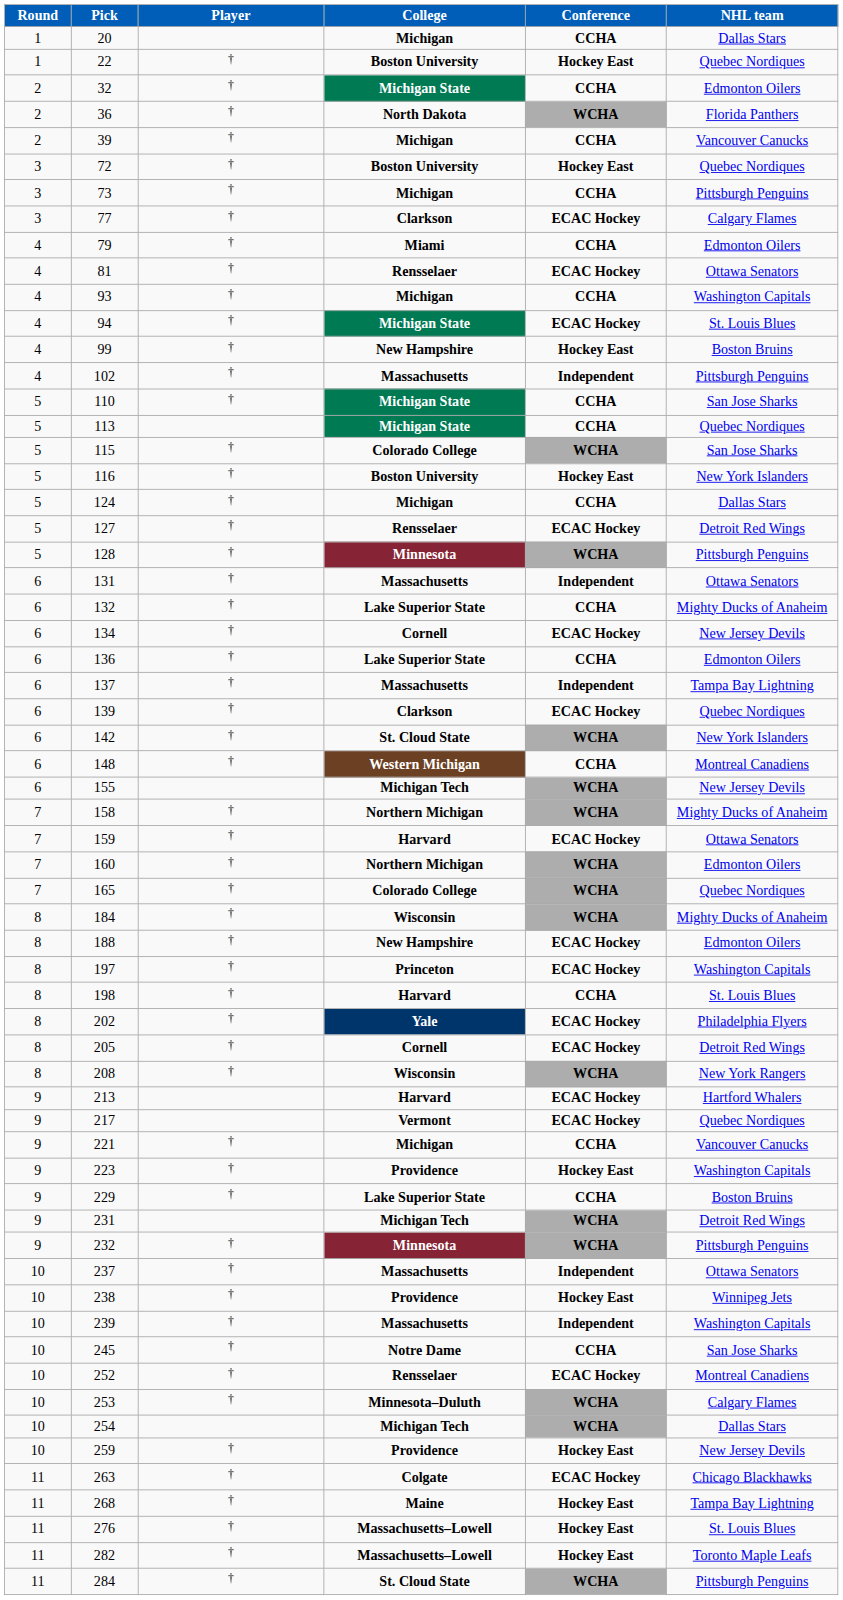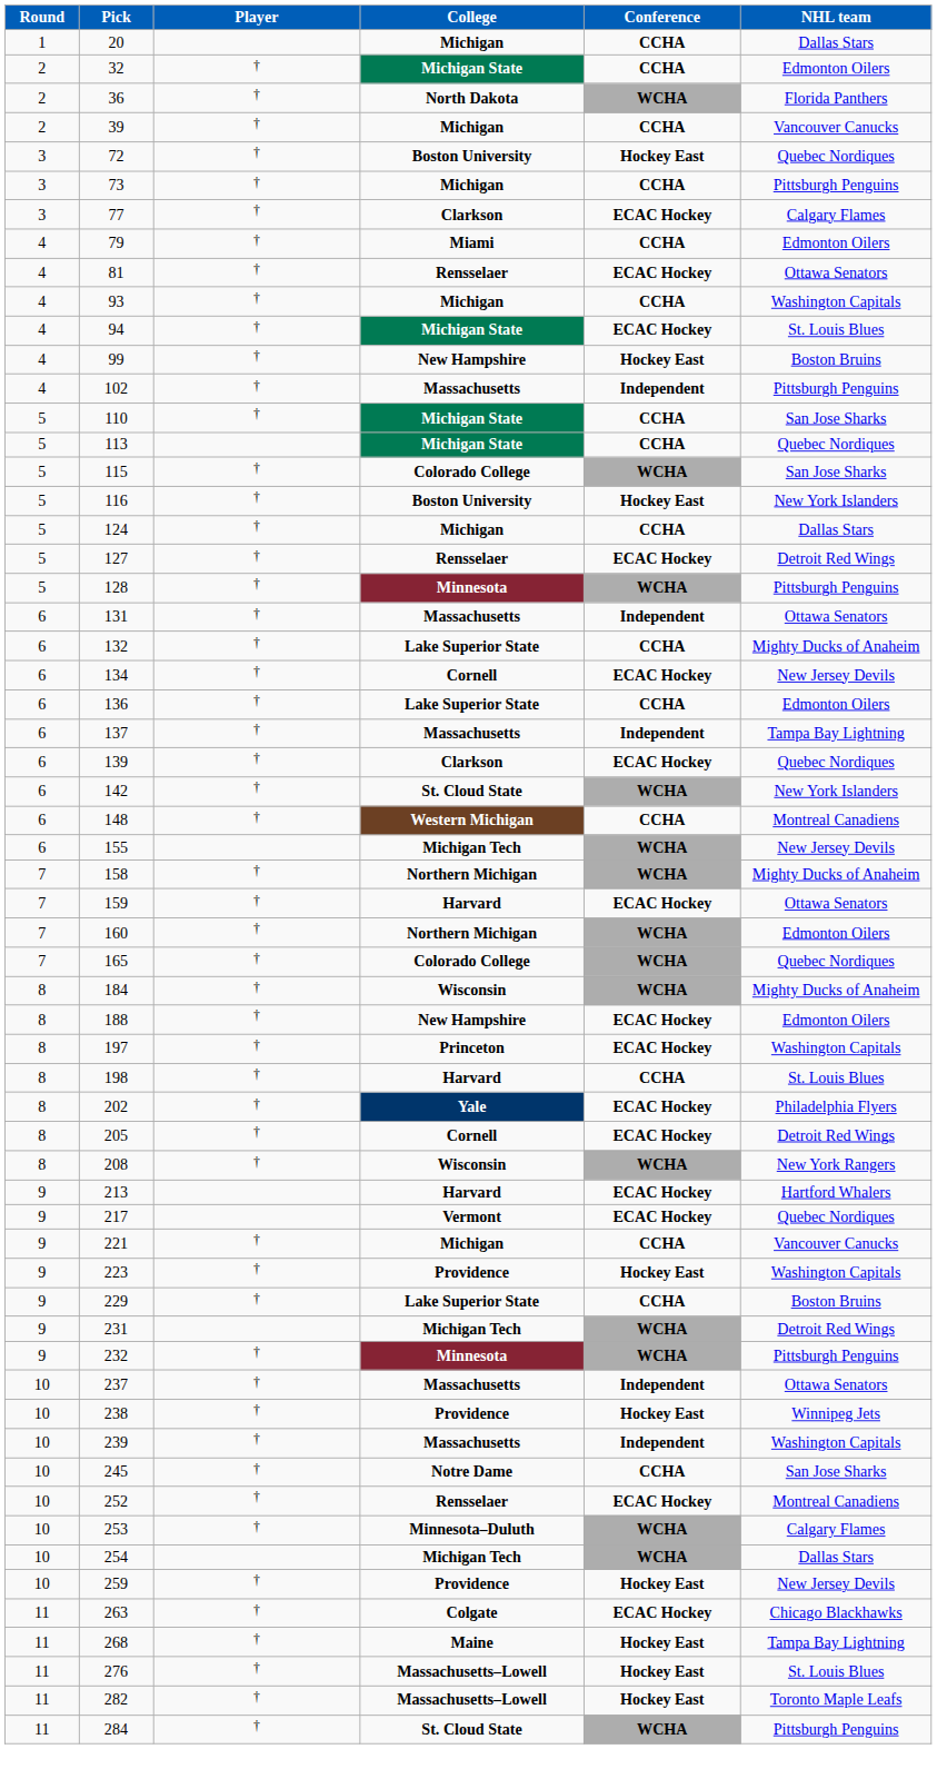- row: 1 | 22 | † | Boston University | Hockey East | Quebec Nordiques
